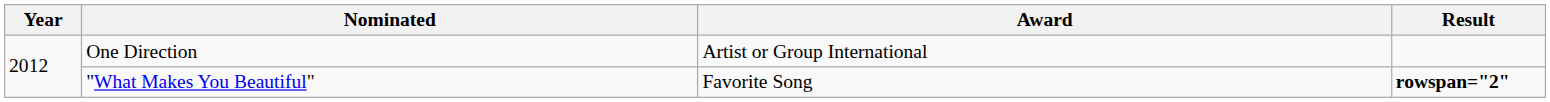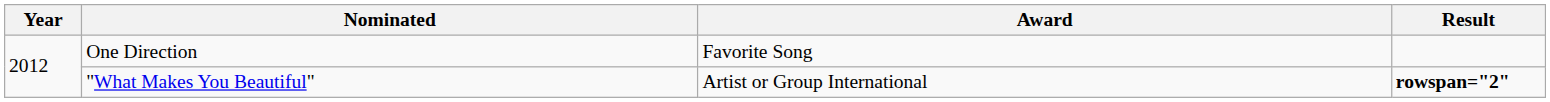One Direction | Award: Artist or Group International -> Favorite Song
"What Makes You Beautiful" | Award: Favorite Song -> Artist or Group International
